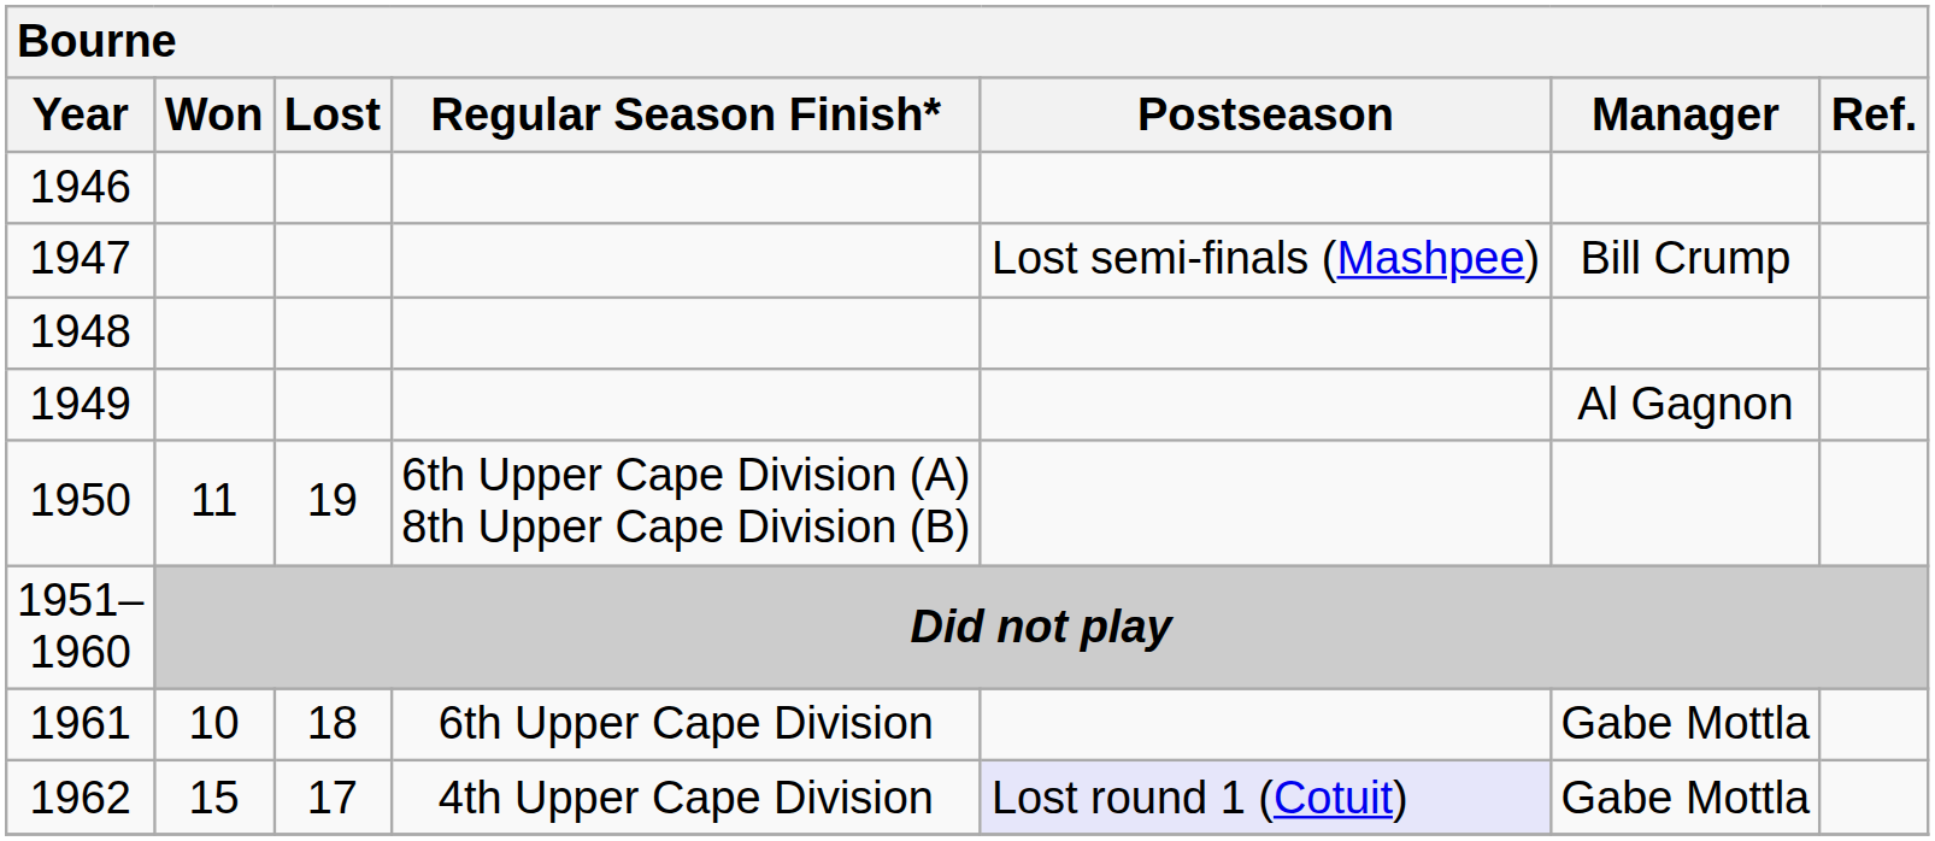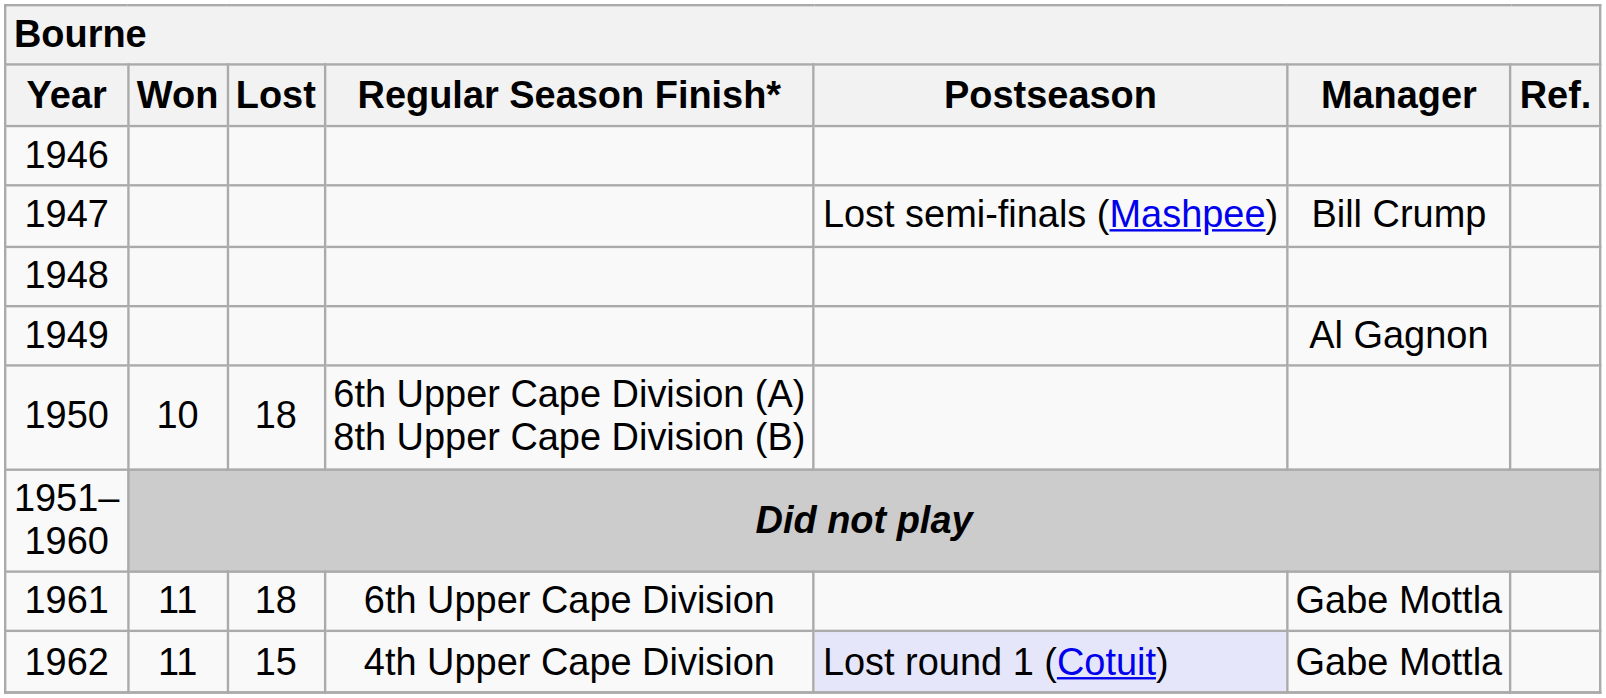1950 | Won: 11 -> 10
1950 | Lost: 19 -> 18
1961 | Won: 10 -> 11
1962 | Won: 15 -> 11
1962 | Lost: 17 -> 15
